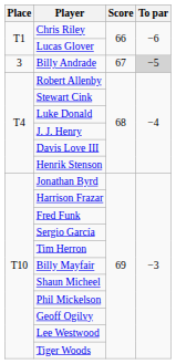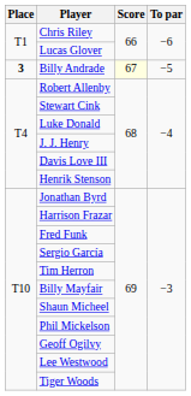Billy Andrade | Place: normal -> bold
Billy Andrade | Score: no background -> lightyellow background
Billy Andrade | To par: lightgrey background -> no background
